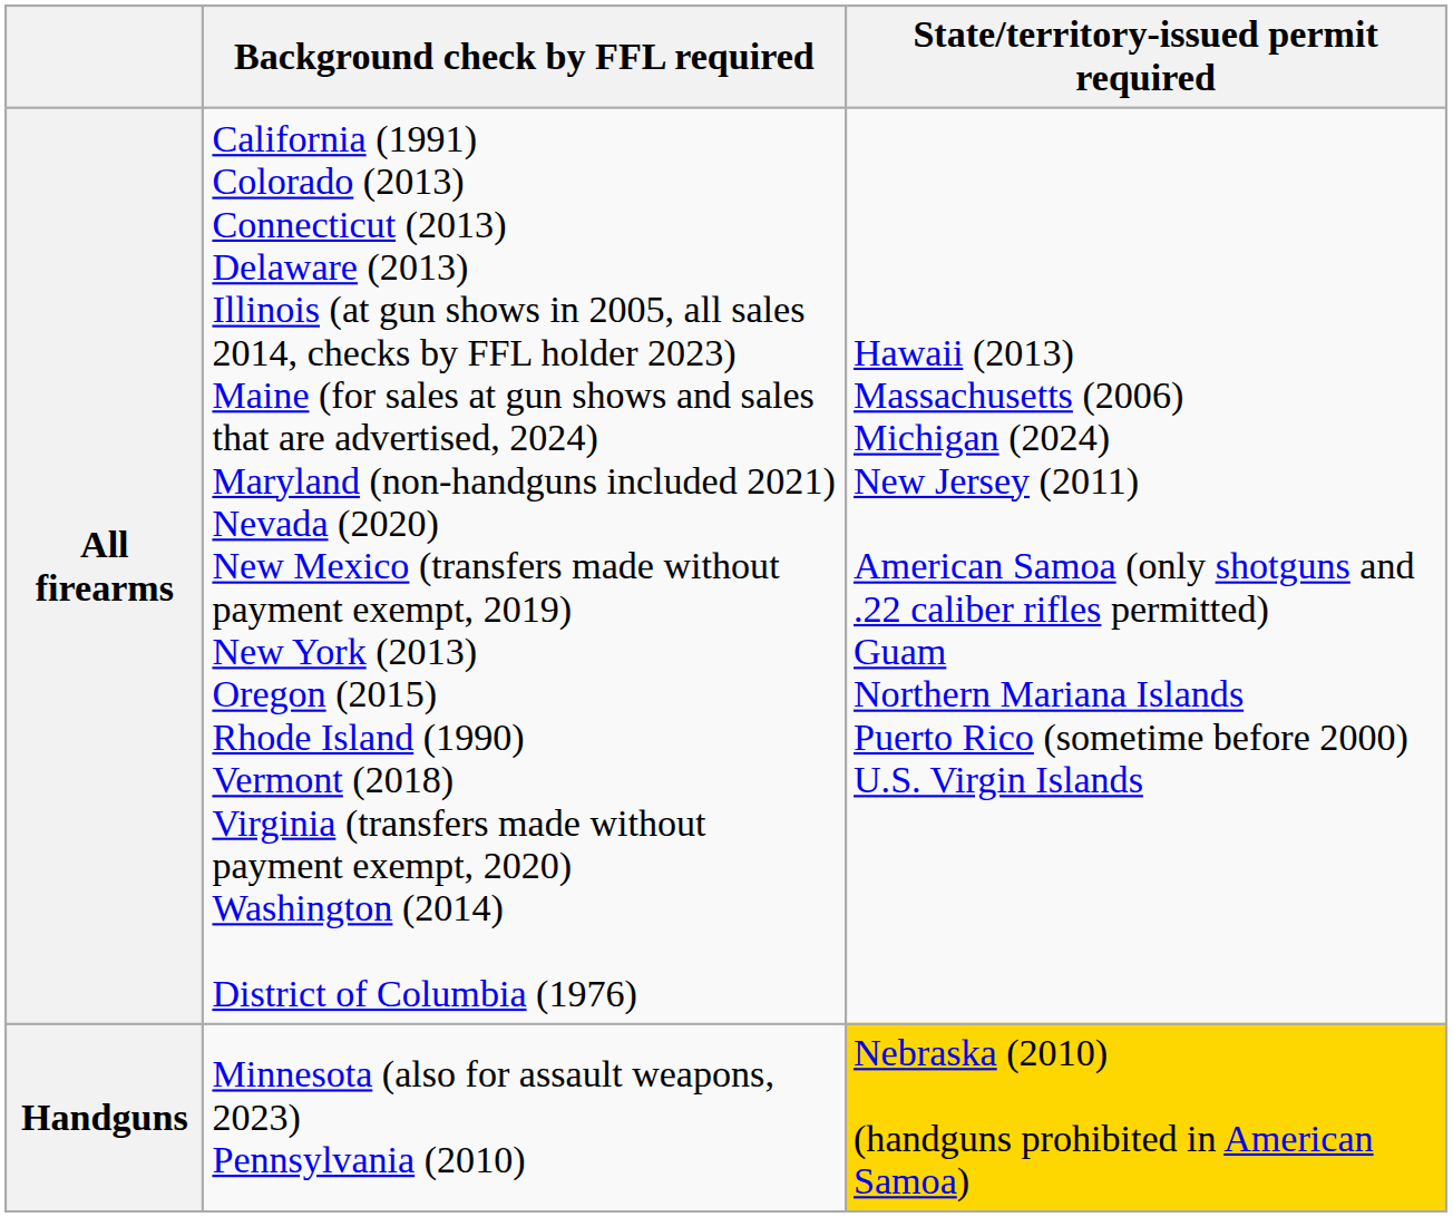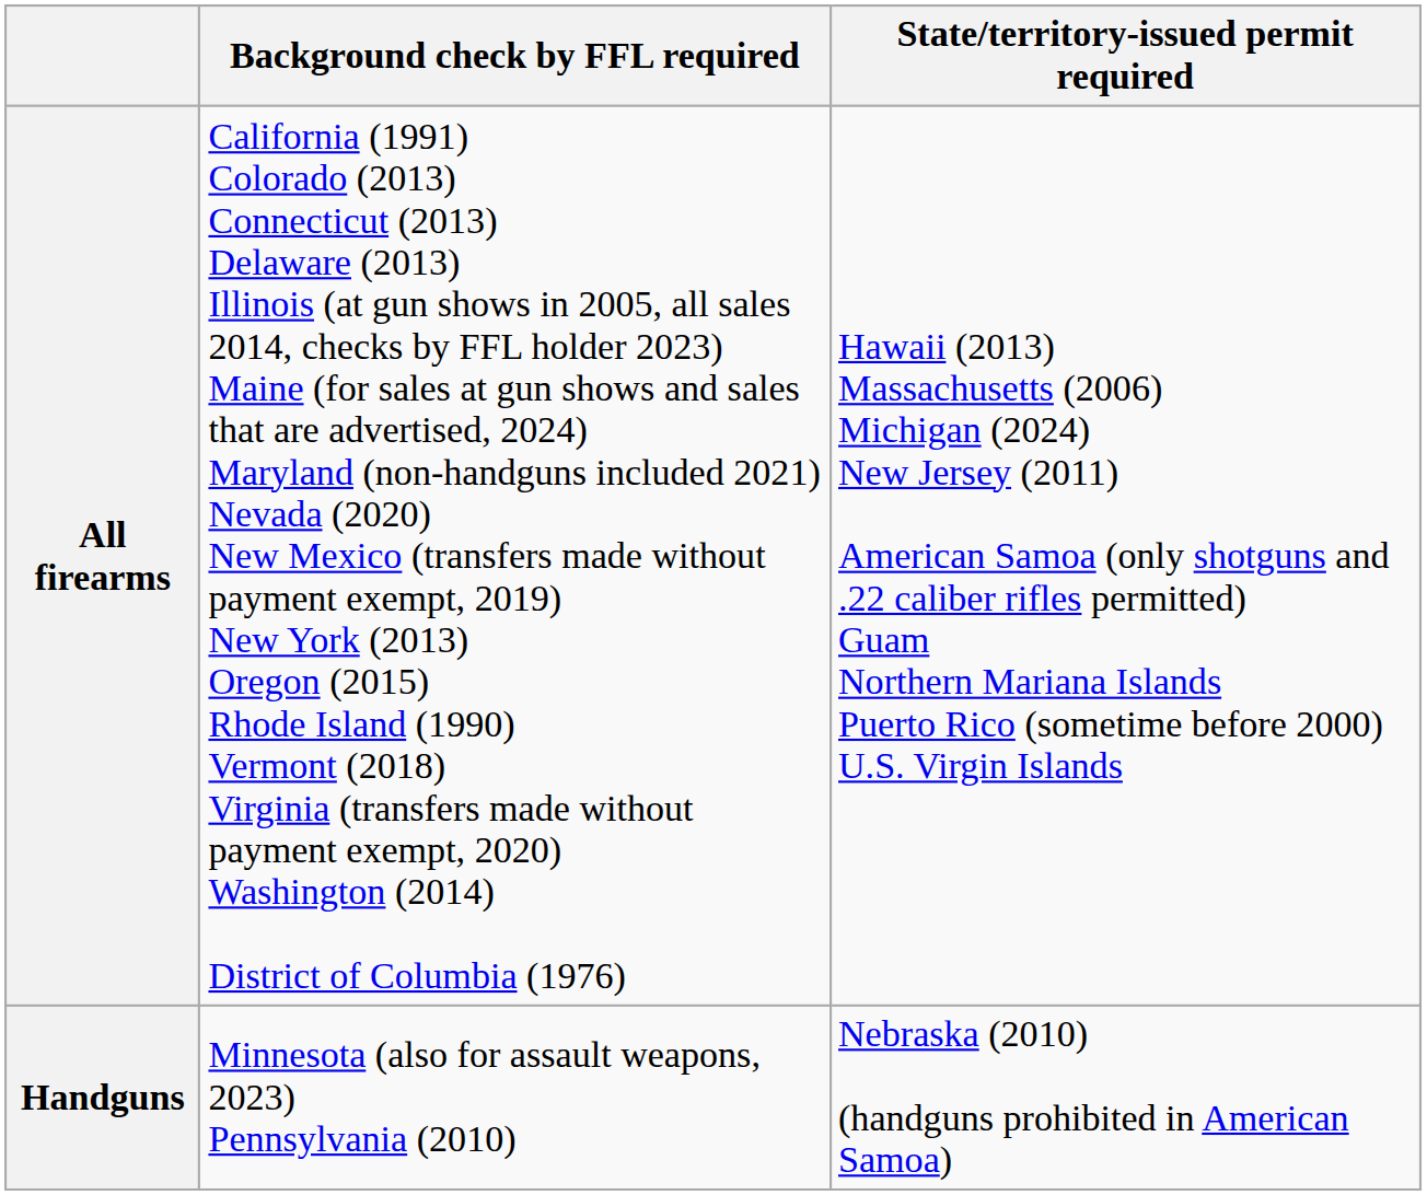Handguns | State/territory-issued permit required: gold background -> no background
